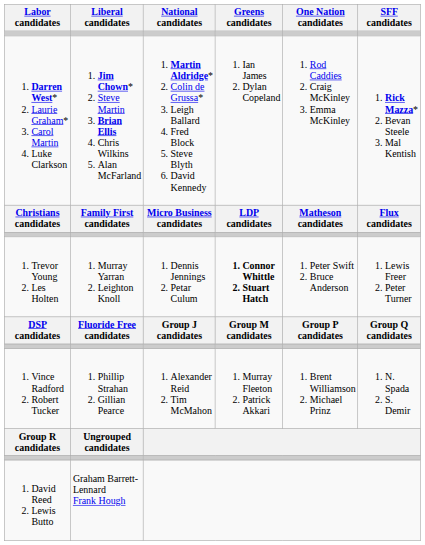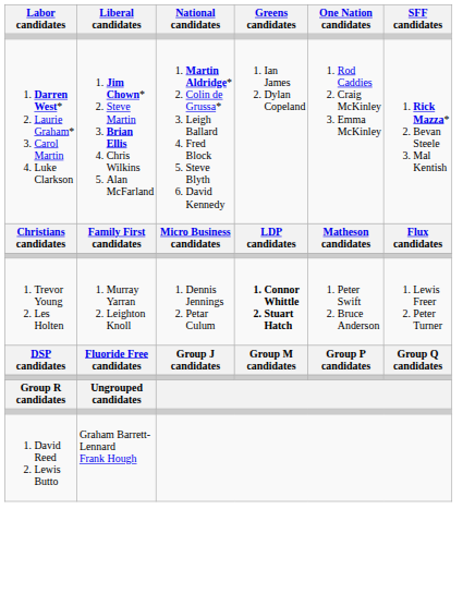- row: Vince Radford Robert Tucker | Phillip Strahan Gillian Pearce | Alexander Reid Tim McMahon | Murray Fleeton Patrick Akkari | Brent Williamson Michael Prinz | N. Spada S. Demir
